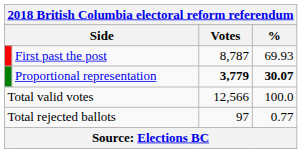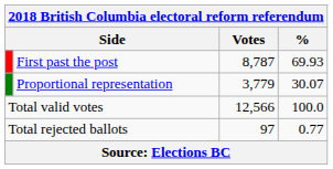Proportional representation | Votes: bold -> normal
Proportional representation | %: bold -> normal
